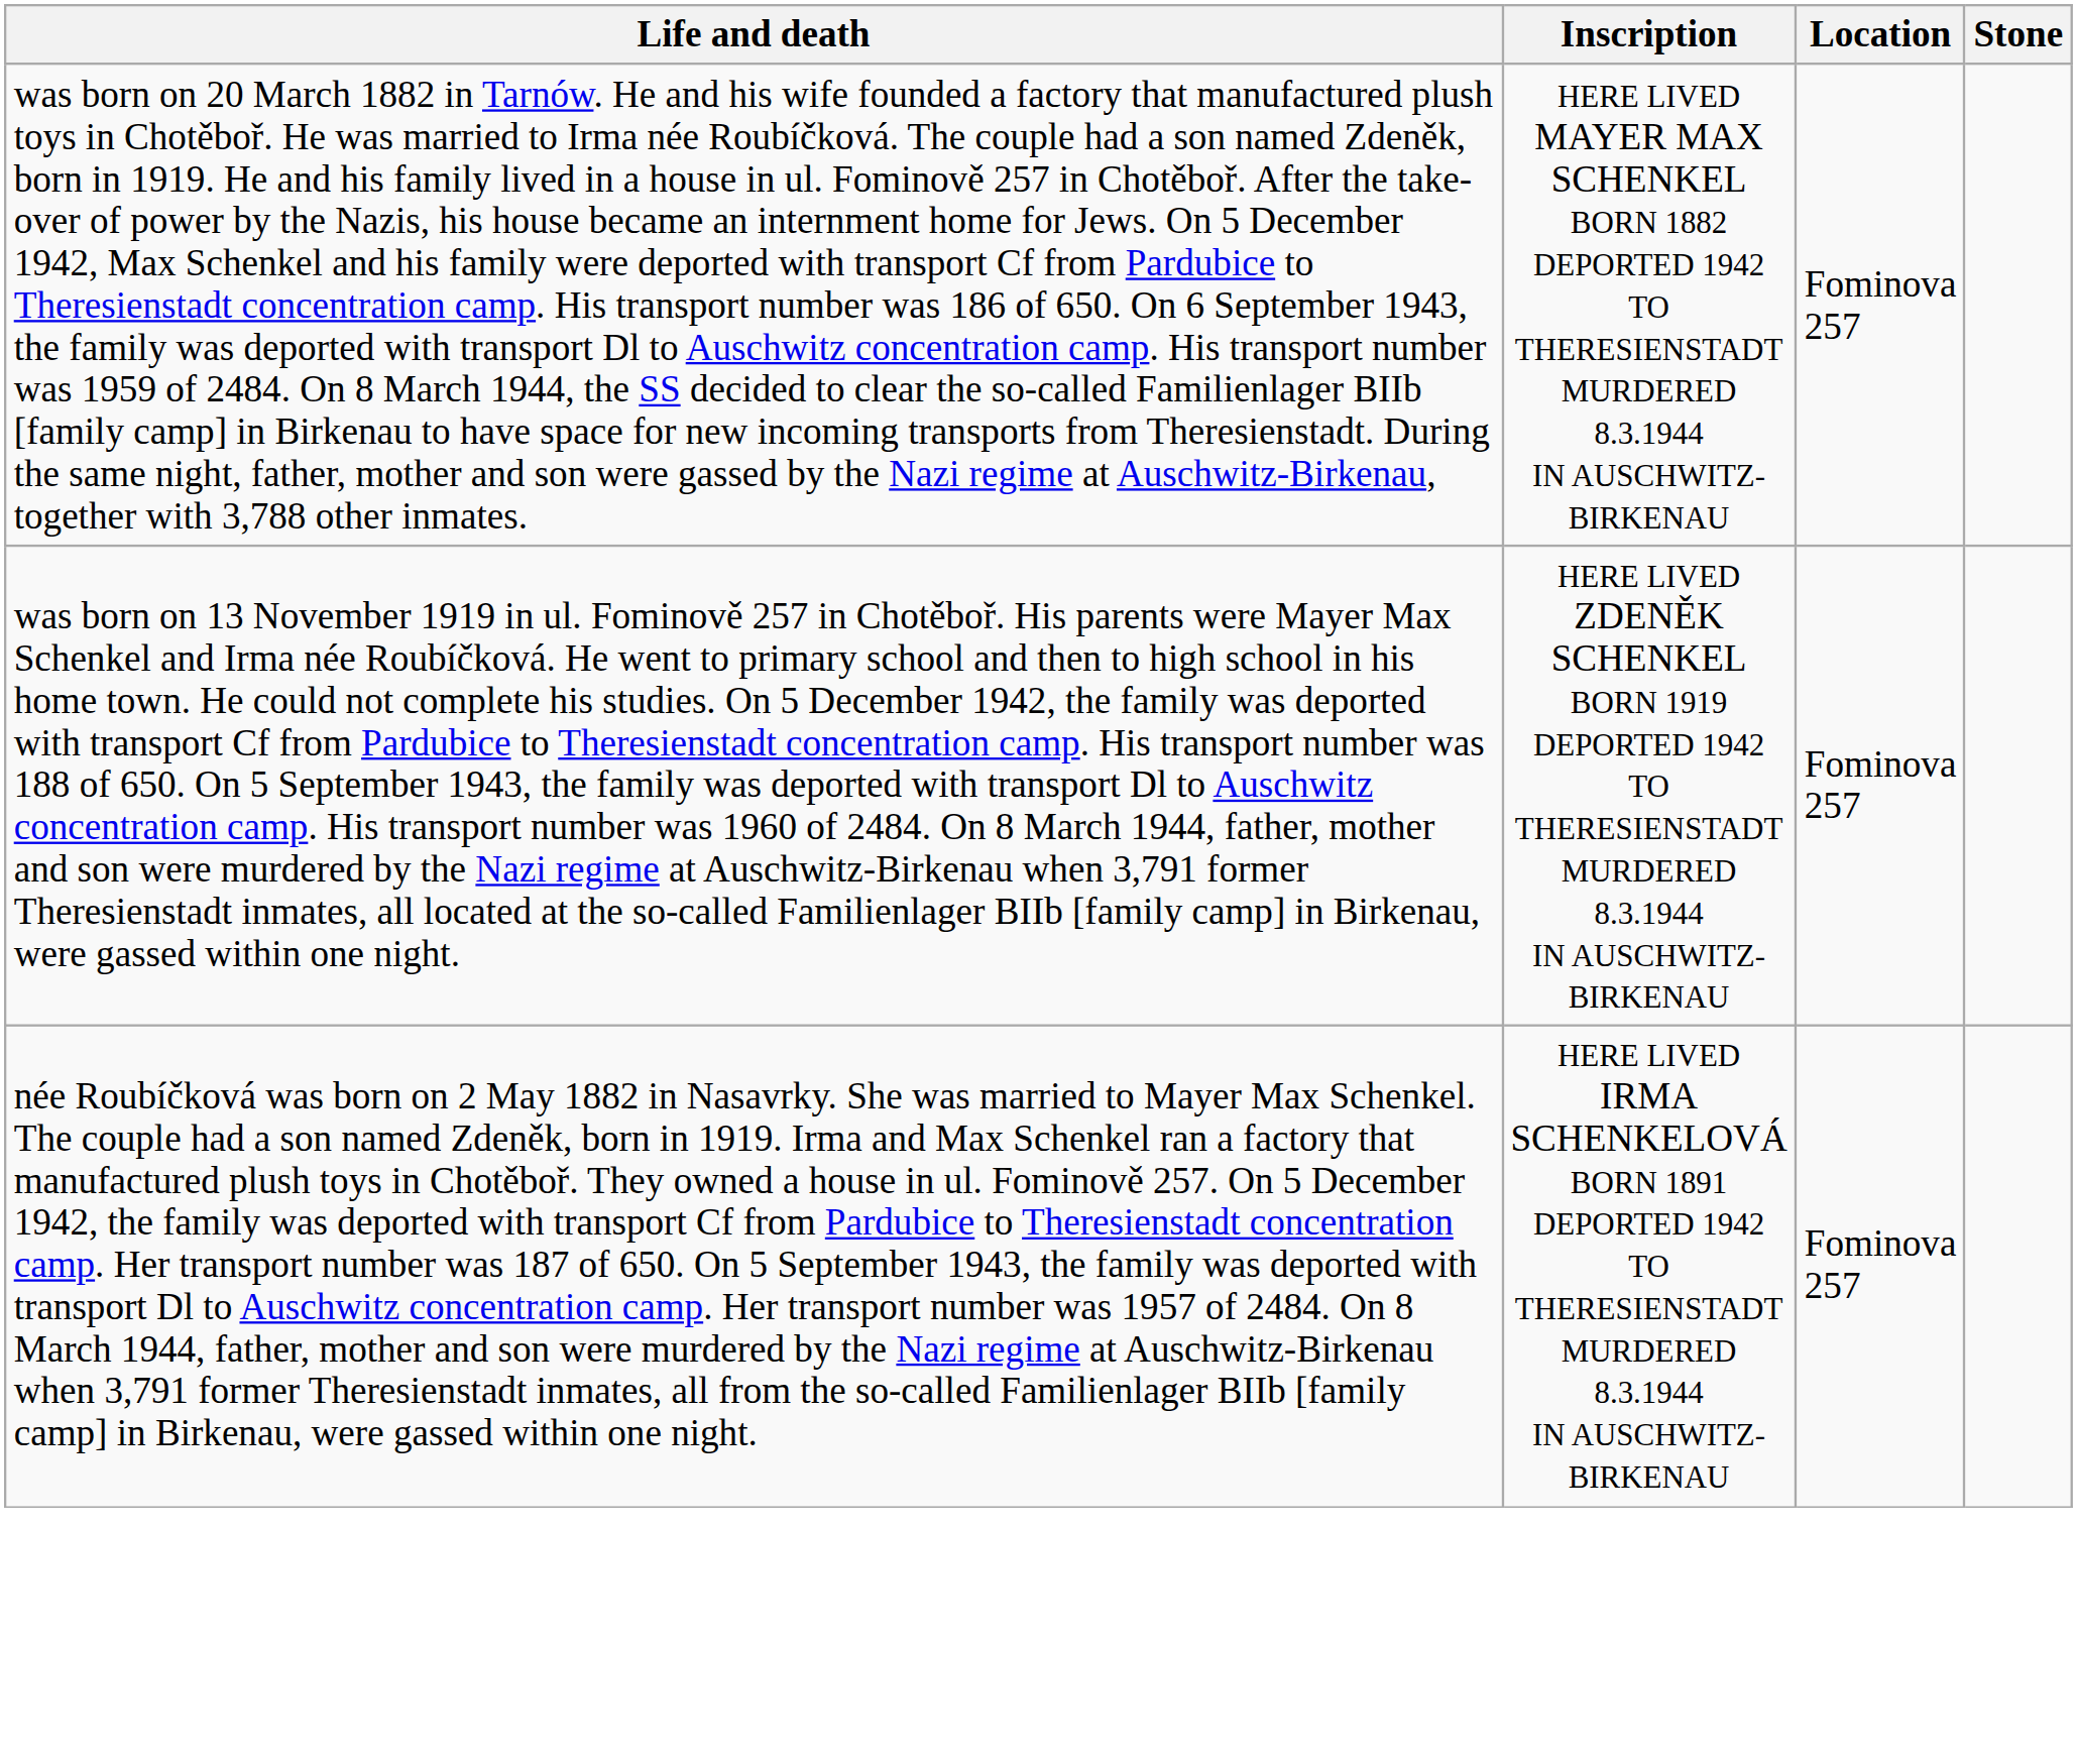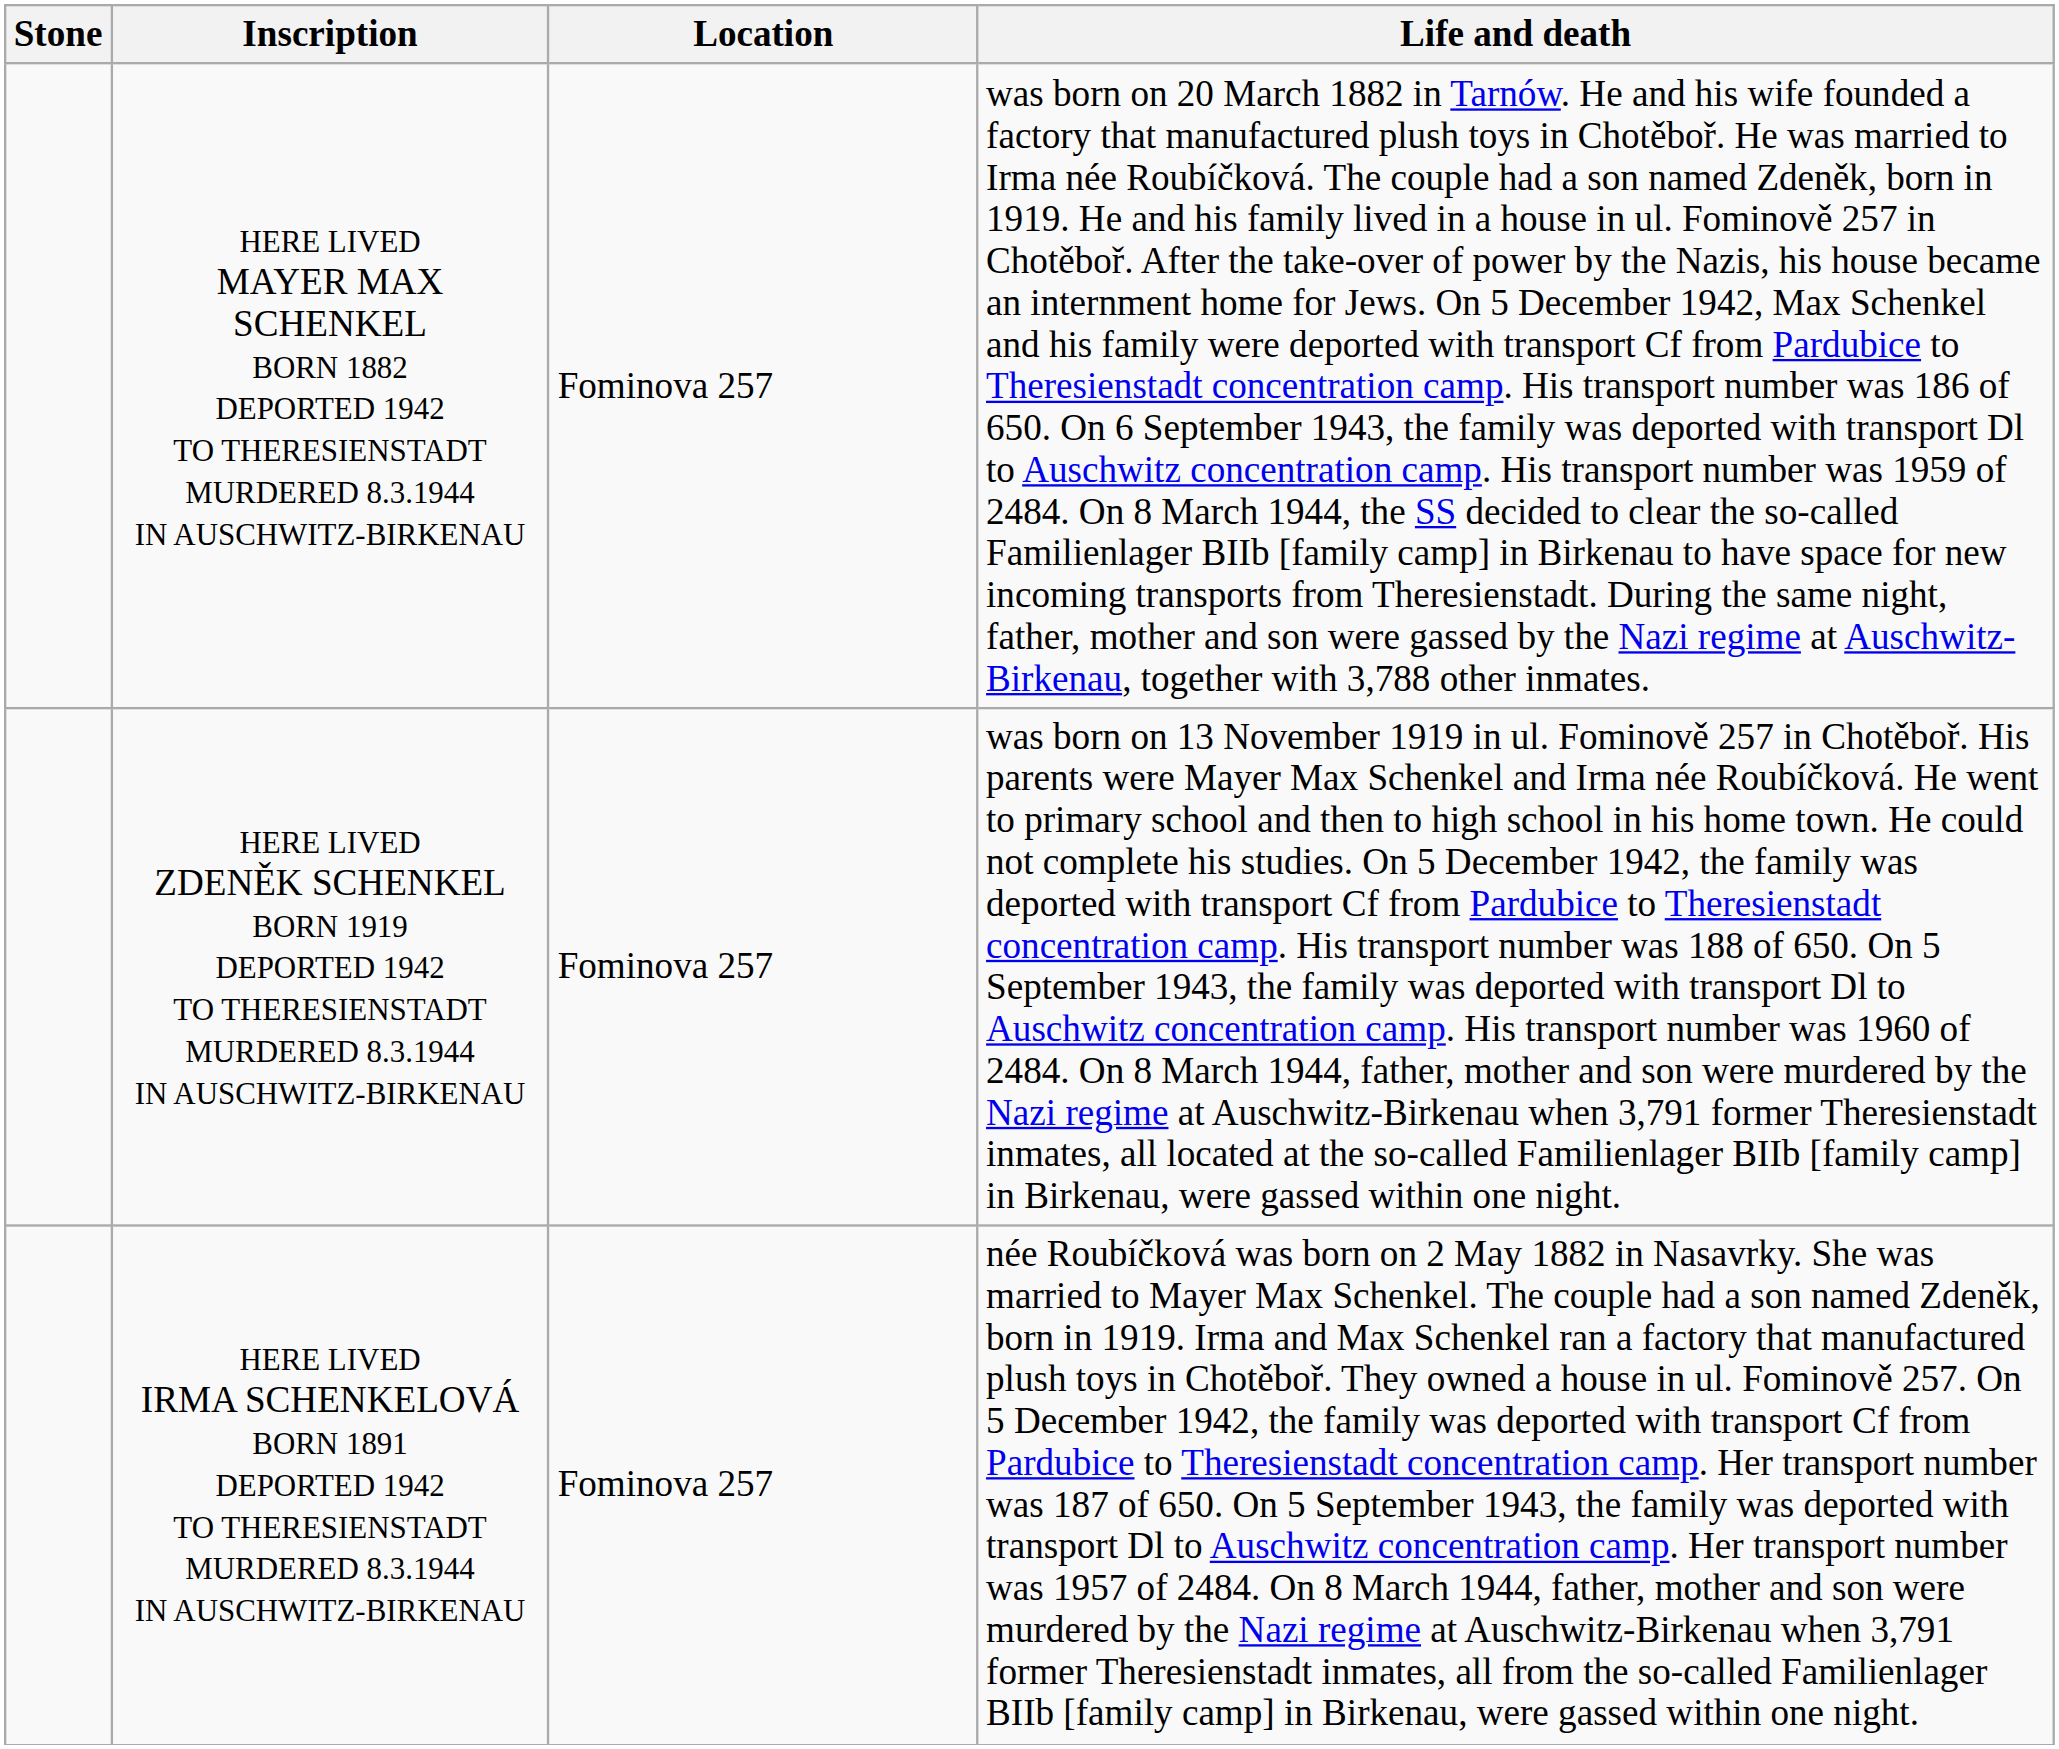columns swapped: Stone <-> Life and death
